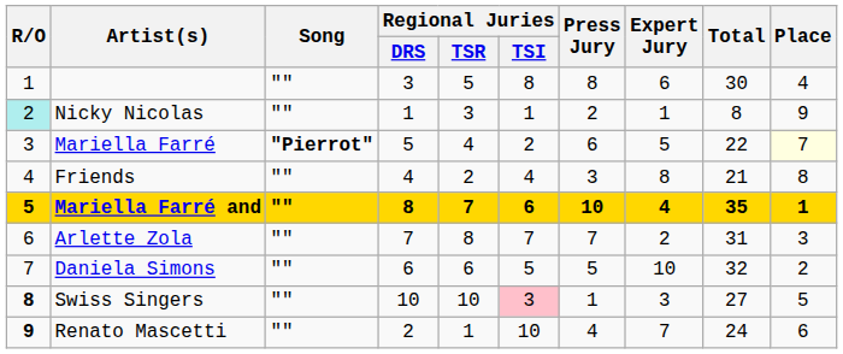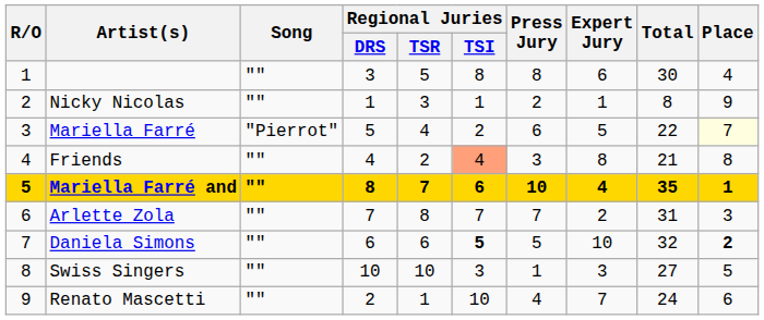Nicky Nicolas | R/O: paleturquoise background -> no background
Mariella Farré | Song: bold -> normal
Friends | Regional Juries / TSI: no background -> lightsalmon background
Daniela Simons | Regional Juries / TSI: normal -> bold
Daniela Simons | Place: normal -> bold
Swiss Singers | R/O: bold -> normal
Swiss Singers | Regional Juries / TSI: pink background -> no background
Renato Mascetti | R/O: bold -> normal
